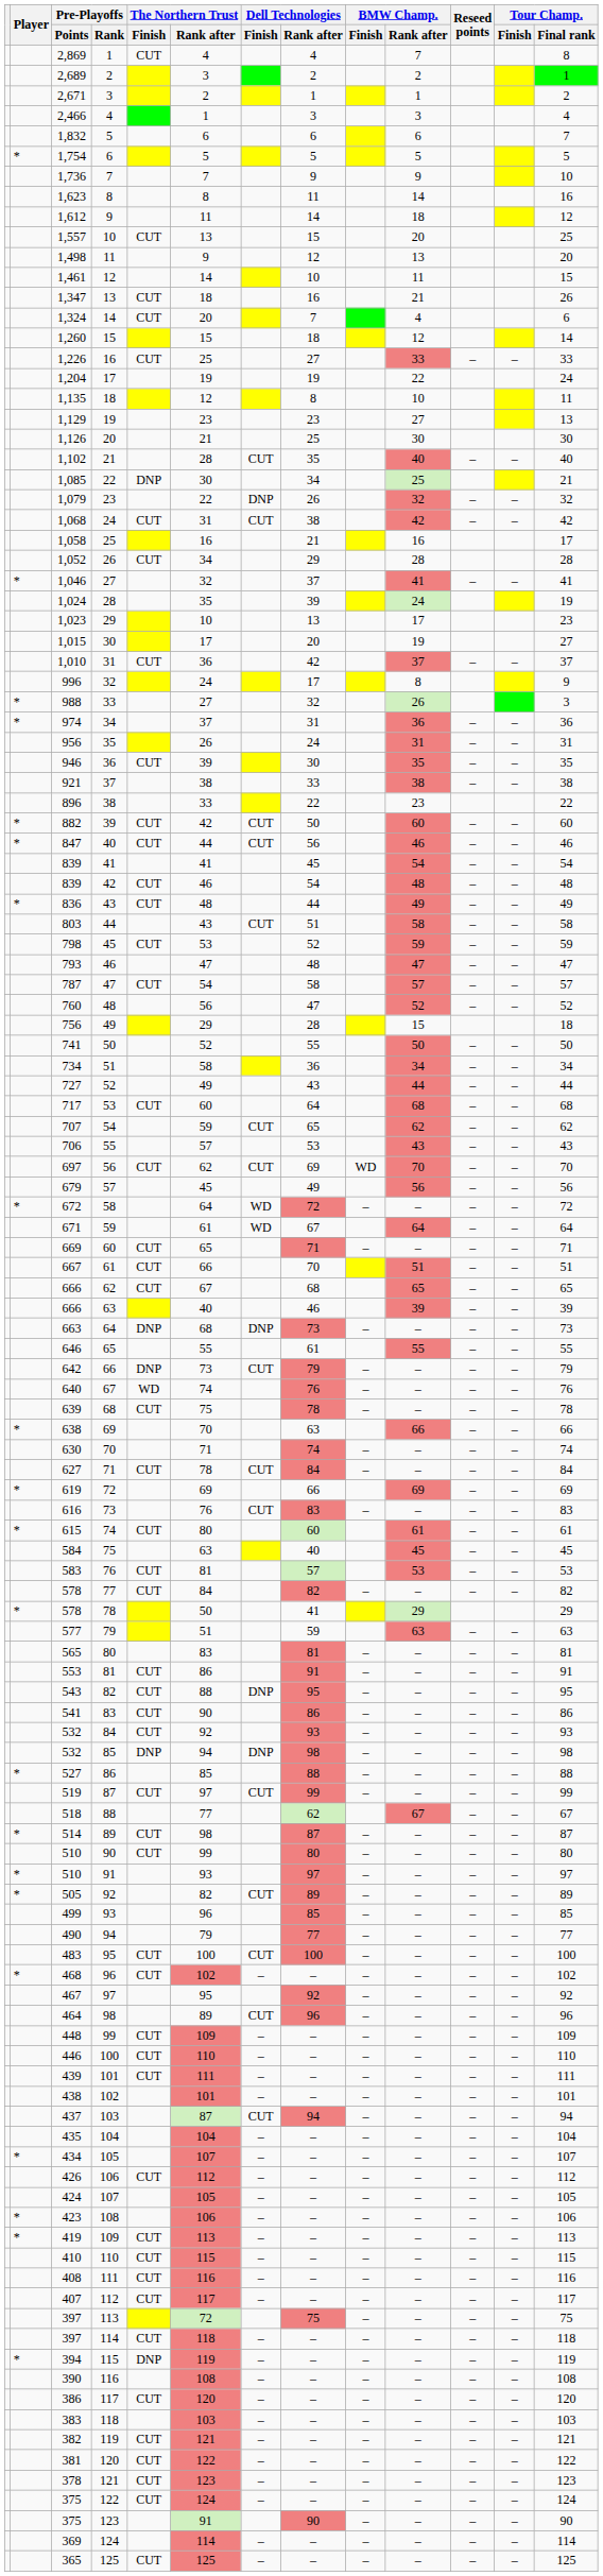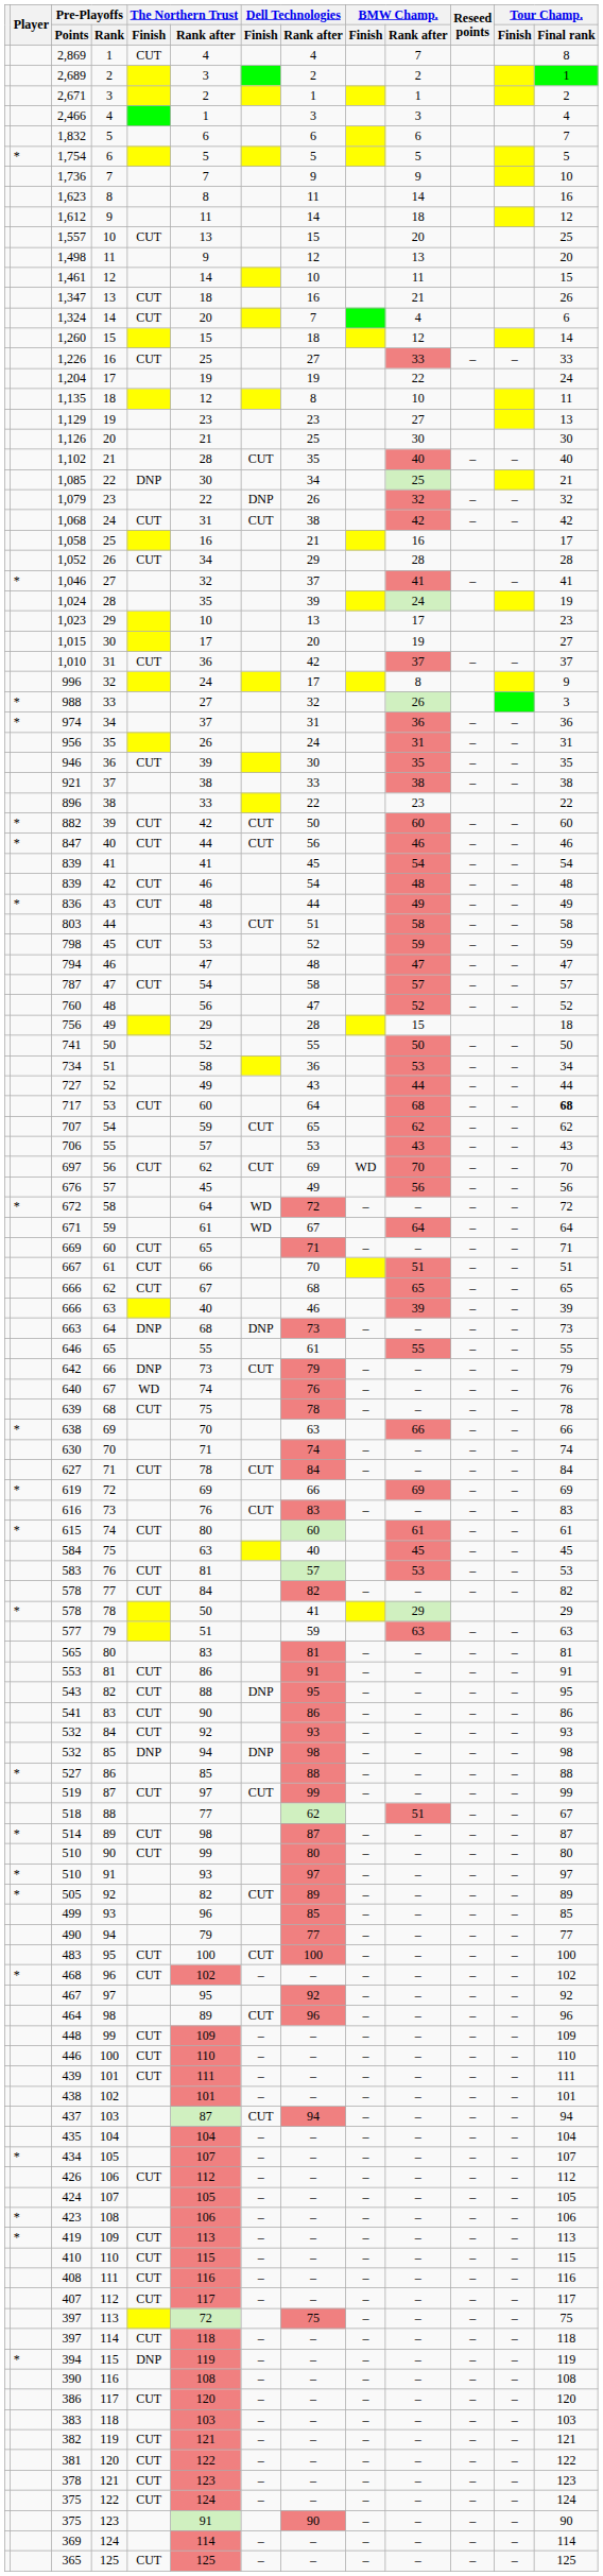row 48 | Pre-Playoffs / Points: 793 -> 794
row 53 | BMW Champ. / Rank after: 34 -> 53
row 55 | Tour Champ. / Final rank: normal -> bold
row 59 | Pre-Playoffs / Points: 679 -> 676
row 90 | BMW Champ. / Rank after: 67 -> 51
